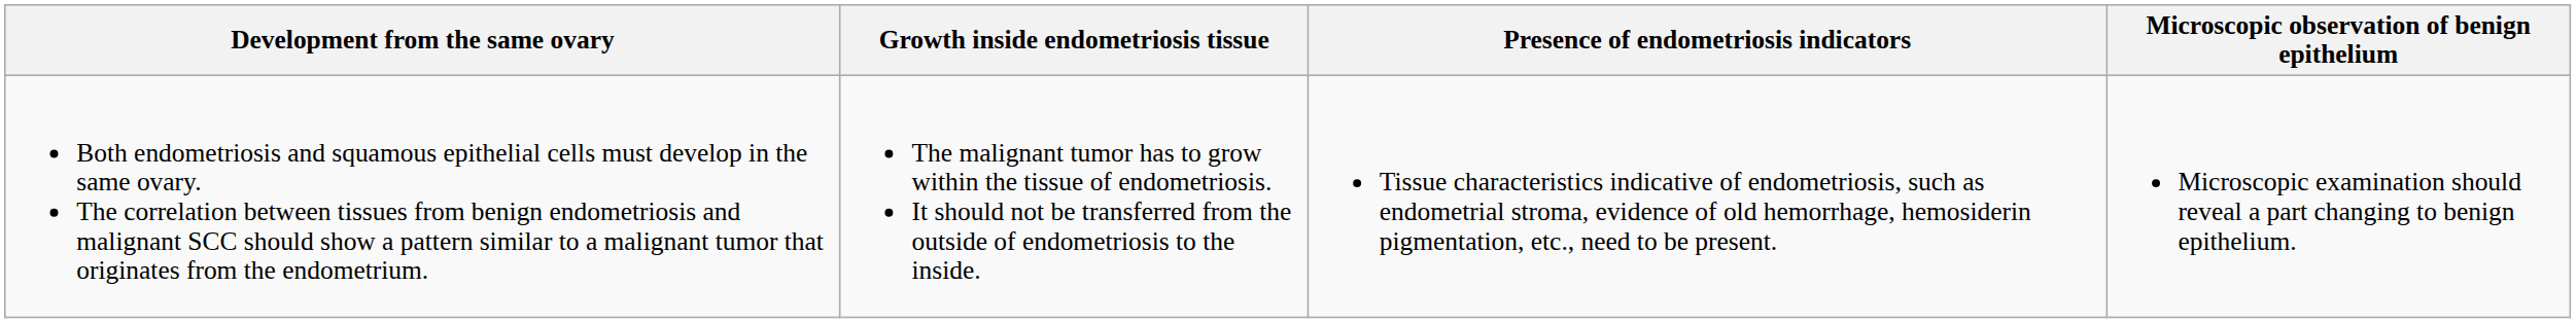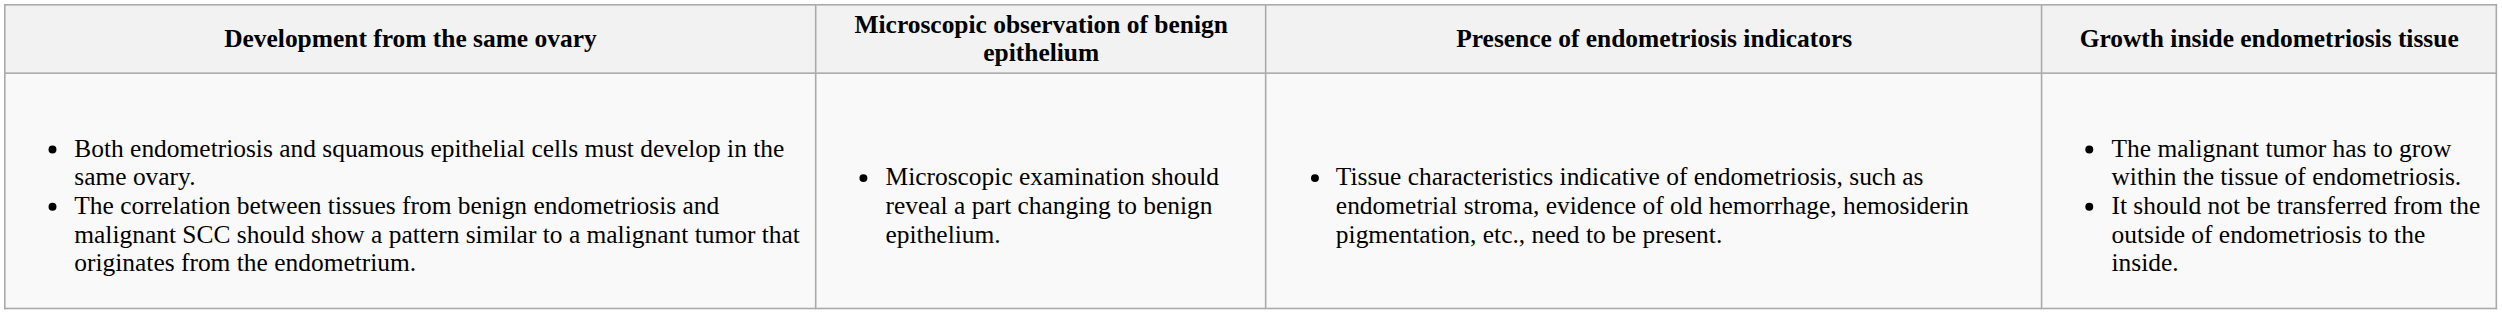columns swapped: Growth inside endometriosis tissue <-> Microscopic observation of benign epithelium
